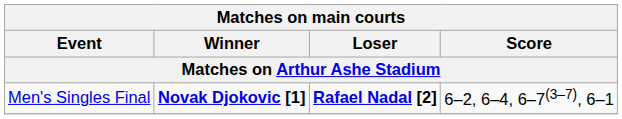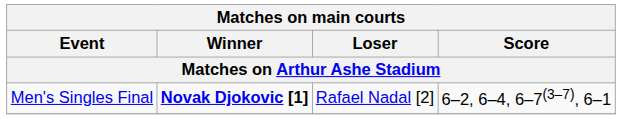Men's Singles Final | Loser: bold -> normal
